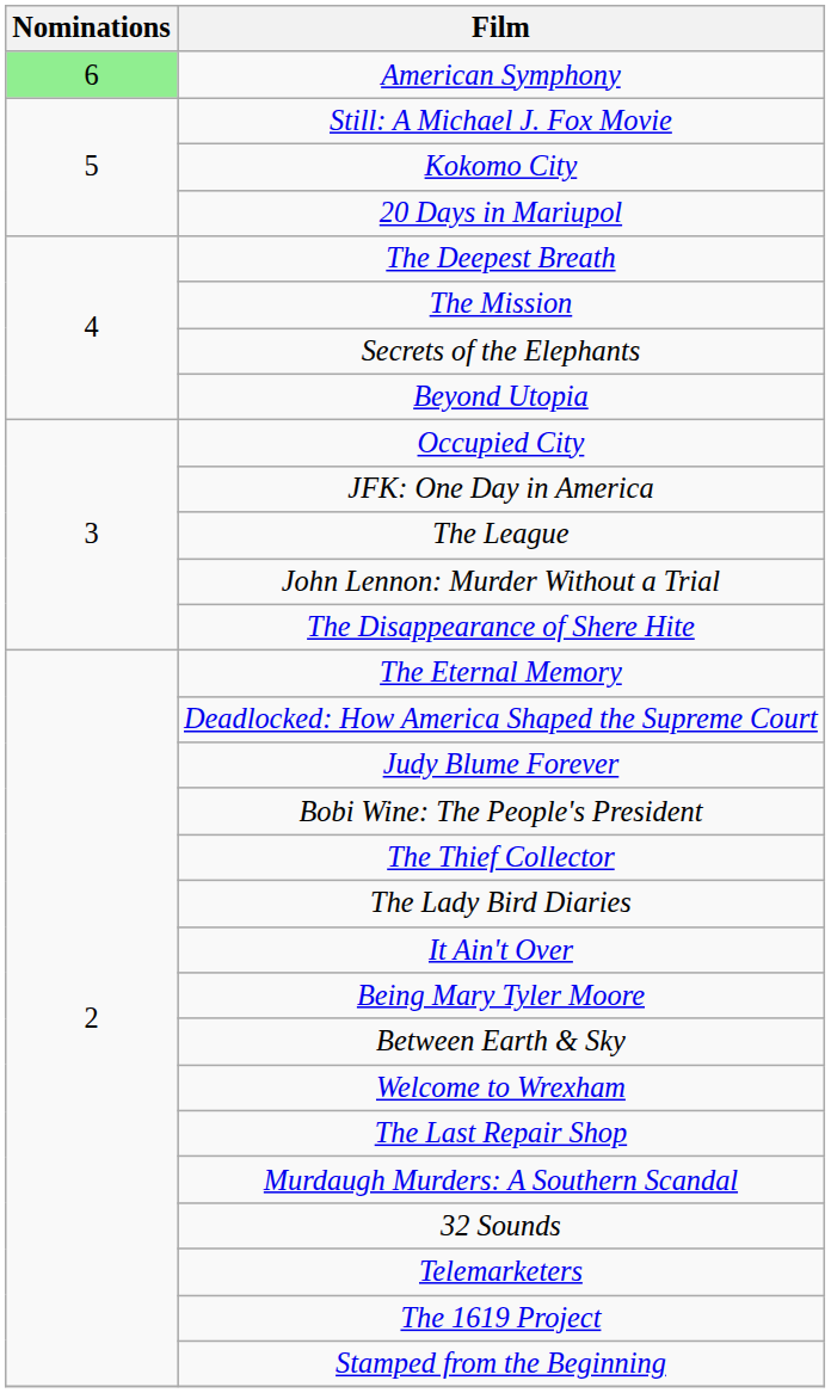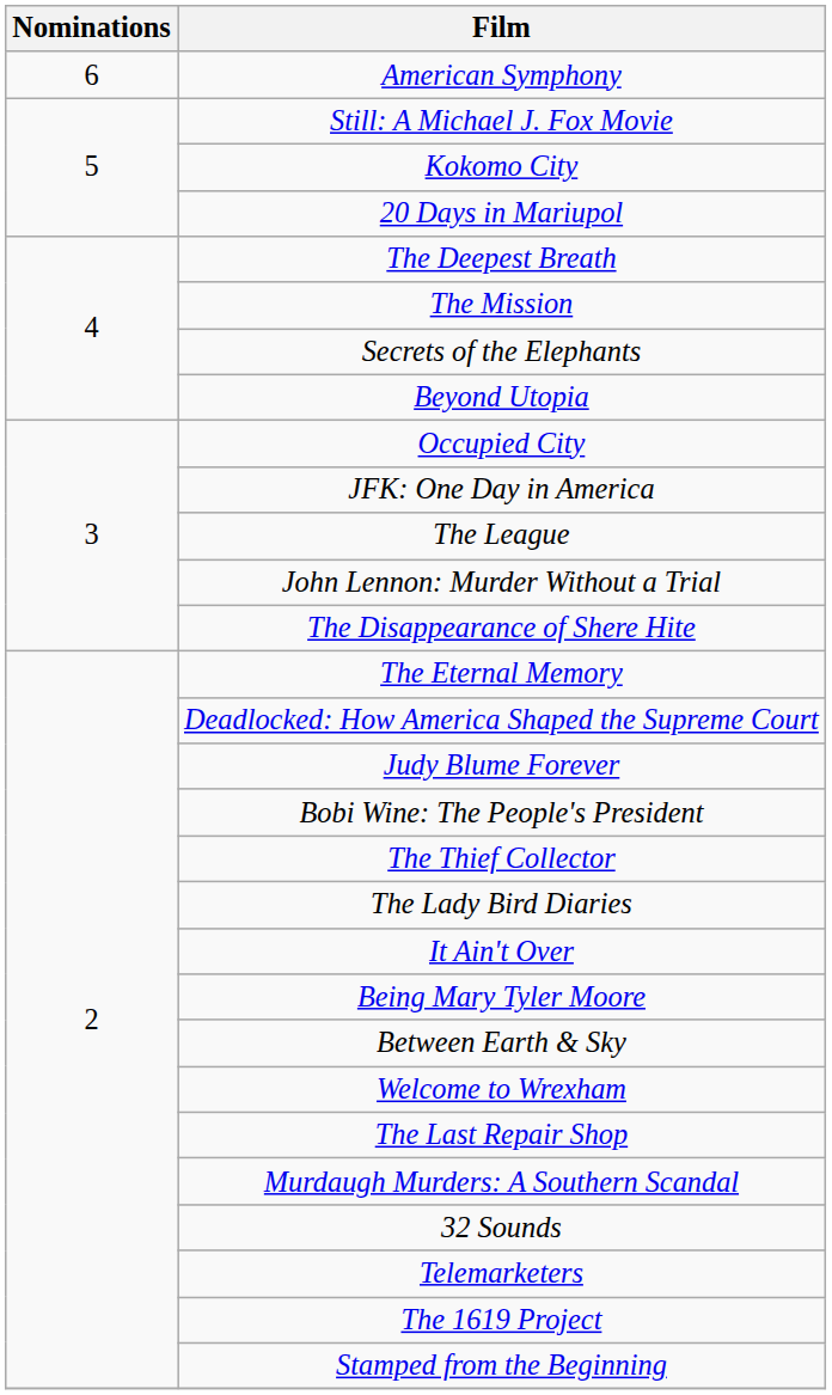American Symphony | Nominations: lightgreen background -> no background
